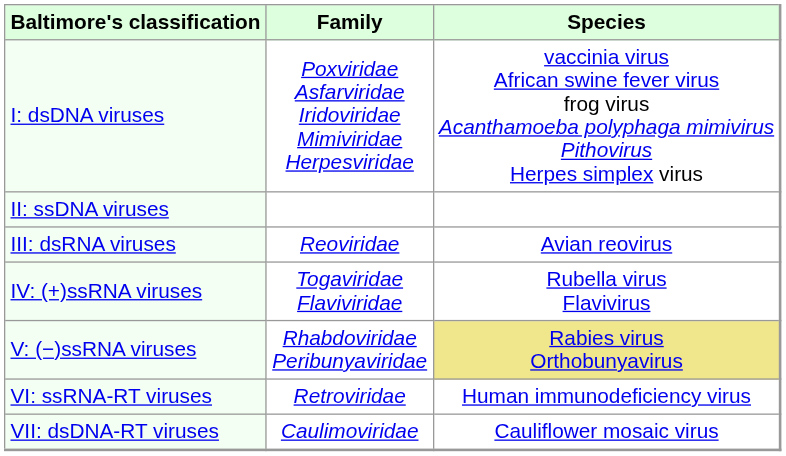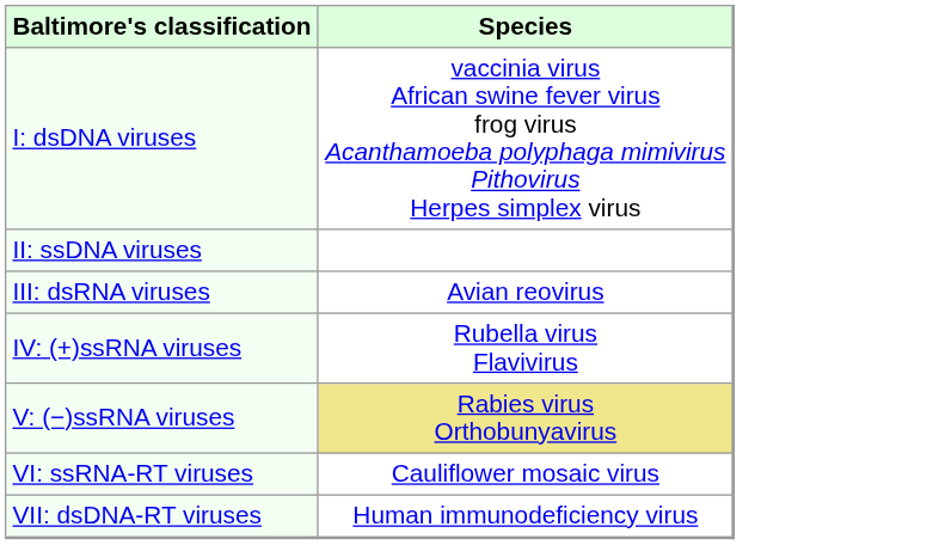- column: Family | Poxviridae Asfarviridae Iridoviridae Mimiviridae Herpesviridae | Reoviridae | Togaviridae Flaviviridae | Rhabdoviridae Peribunyaviridae | Retroviridae | Caulimoviridae
VI: ssRNA-RT viruses | Species: Human immunodeficiency virus -> Cauliflower mosaic virus
VII: dsDNA-RT viruses | Species: Cauliflower mosaic virus -> Human immunodeficiency virus
